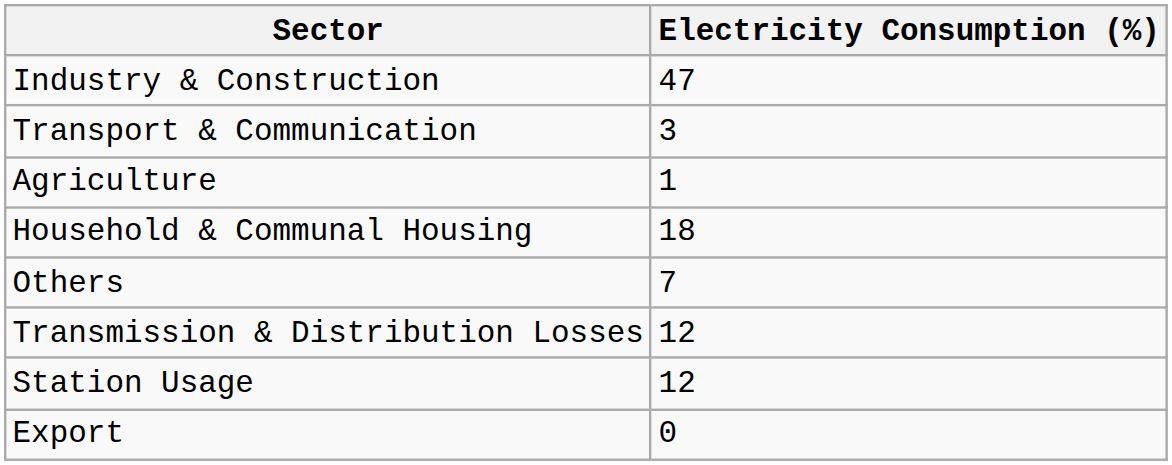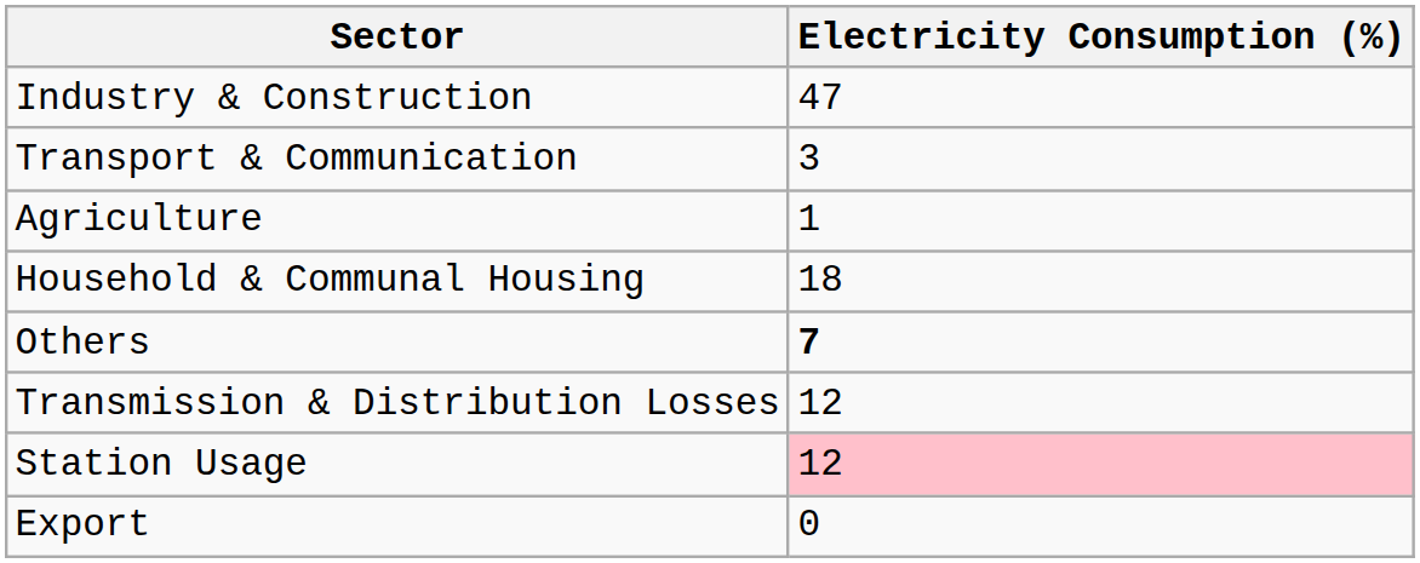Others | Electricity Consumption (%): normal -> bold
Station Usage | Electricity Consumption (%): no background -> pink background
